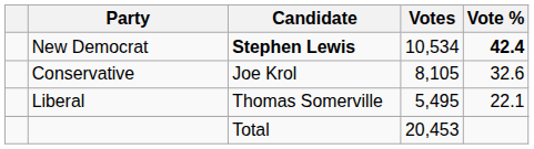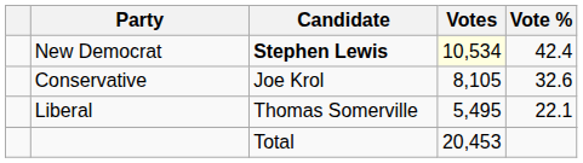New Democrat | Votes: no background -> lightyellow background
New Democrat | Vote %: bold -> normal
